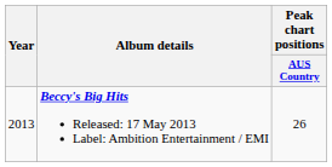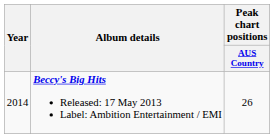row 3 | Year: 2013 -> 2014
